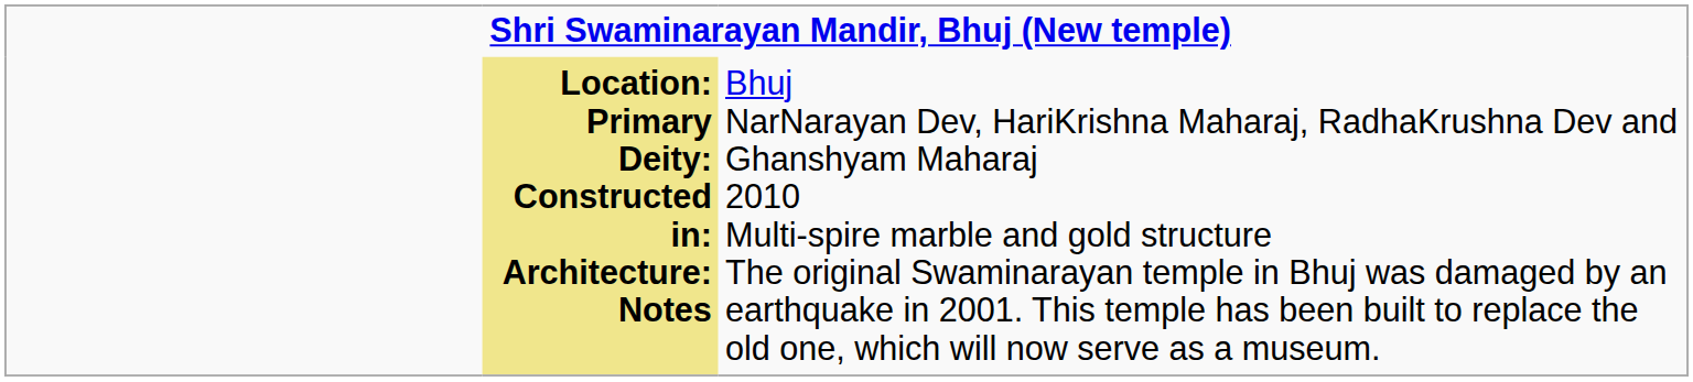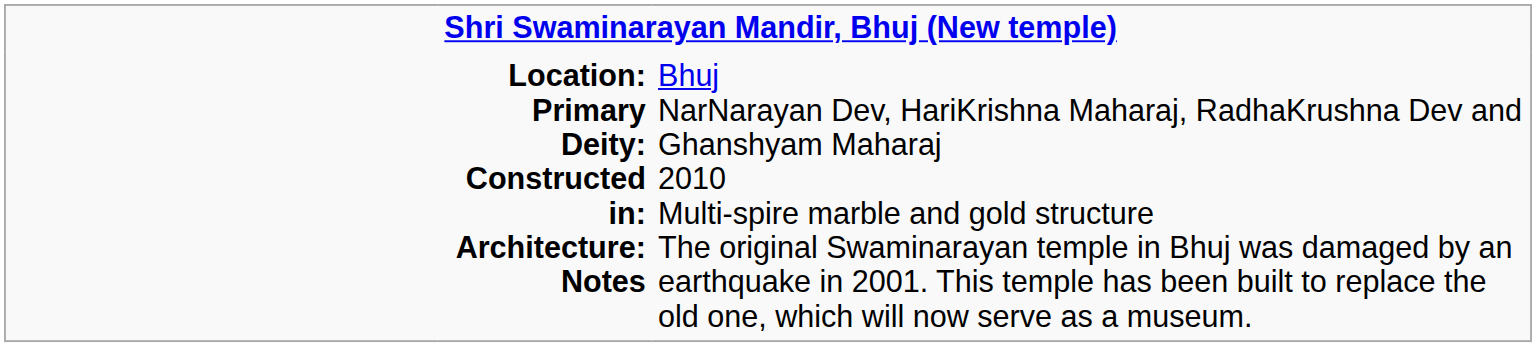Location: Primary Deity: Constructed in: Architecture: Notes | column 2: khaki background -> no background
